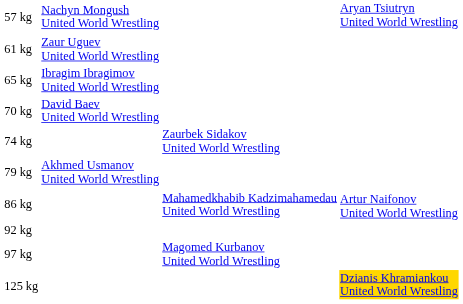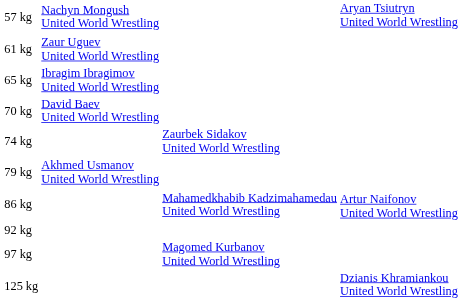125 kg / Dzianis Khramiankou United World Wrestling | column 4: gold background -> no background
